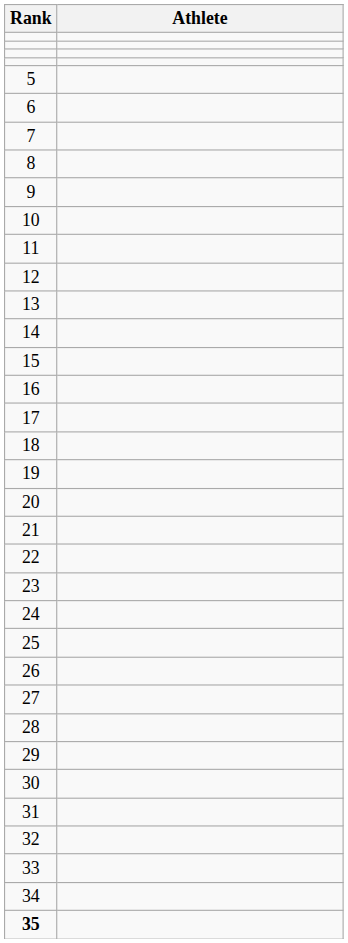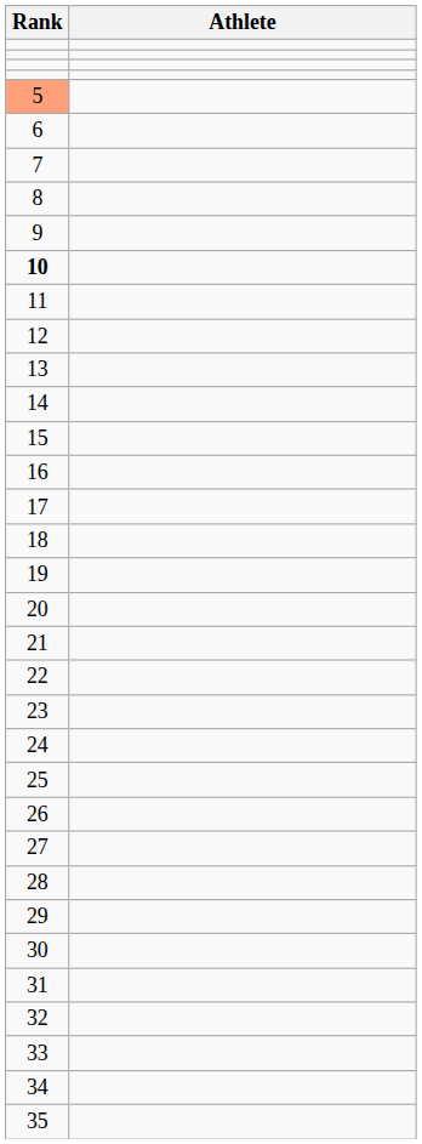row 6 | Rank: no background -> lightsalmon background
row 11 | Rank: normal -> bold
row 36 | Rank: bold -> normal
